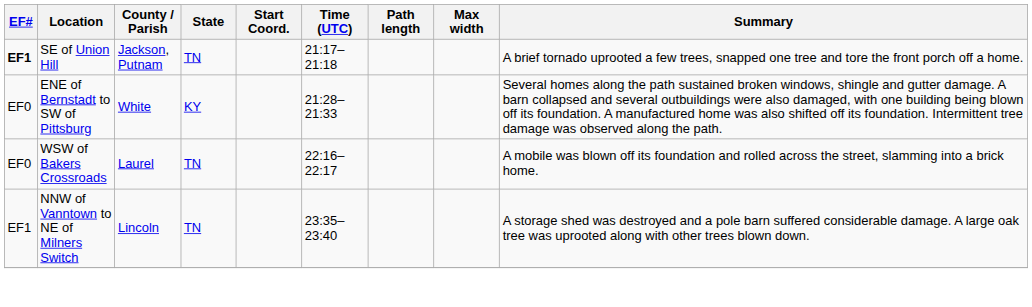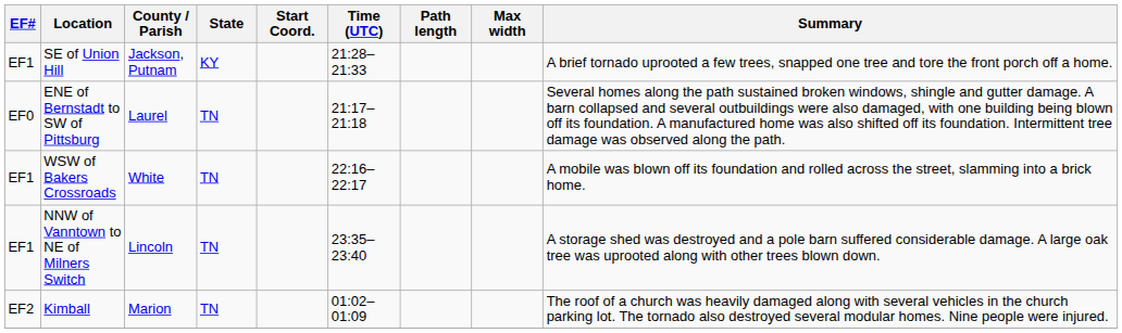SE of Union Hill | EF#: bold -> normal
SE of Union Hill | State: TN -> KY
SE of Union Hill | Time (UTC): 21:17–21:18 -> 21:28–21:33
ENE of Bernstadt to SW of Pittsburg | County / Parish: White -> Laurel
ENE of Bernstadt to SW of Pittsburg | State: KY -> TN
ENE of Bernstadt to SW of Pittsburg | Time (UTC): 21:28–21:33 -> 21:17–21:18
WSW of Bakers Crossroads | EF#: EF0 -> EF1
WSW of Bakers Crossroads | County / Parish: Laurel -> White
+ row: EF2 | Kimball | Marion | TN | 01:02–01:09 | The roof of a church was heavily damaged along with several vehicles in the church parking lot. The tornado also destroyed several modular homes. Nine people were injured.
